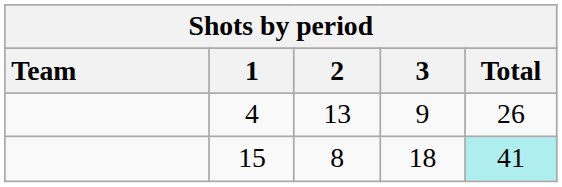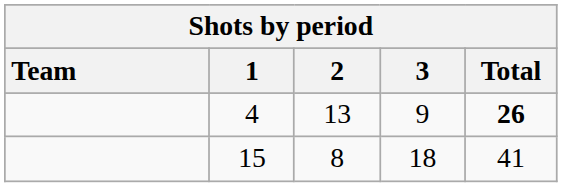4 | Total: normal -> bold
15 | Total: paleturquoise background -> no background
